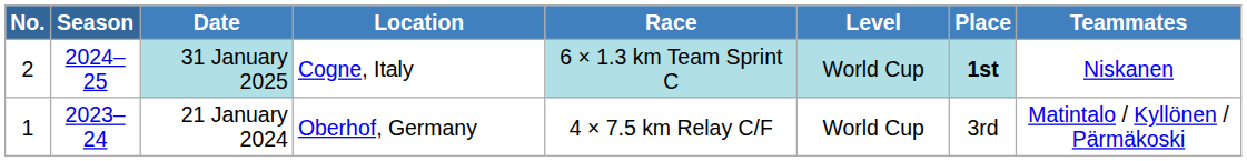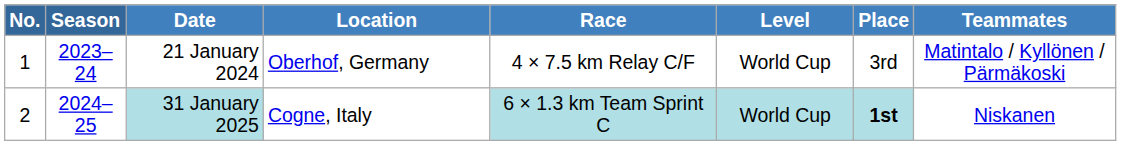rows swapped: 21 January 2024 <-> 31 January 2025
